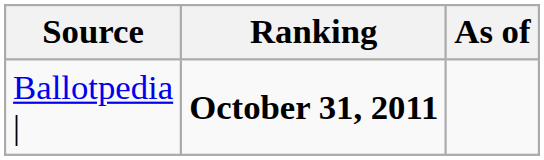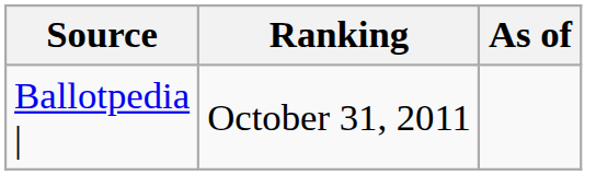row 2 | Ranking: bold -> normal
